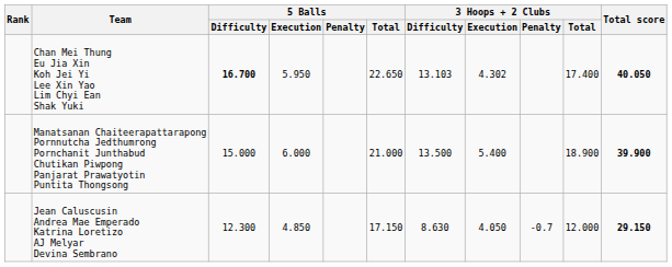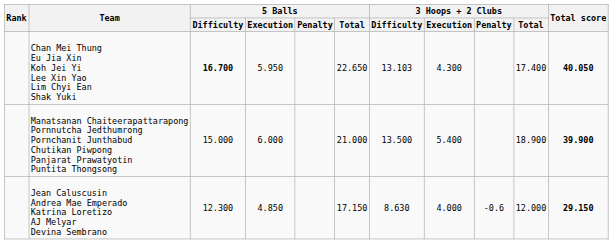row 3 | 3 Hoops + 2 Clubs / Execution: 4.302 -> 4.300
row 5 | 3 Hoops + 2 Clubs / Execution: 4.050 -> 4.000
row 5 | 3 Hoops + 2 Clubs / Penalty: -0.7 -> -0.6
